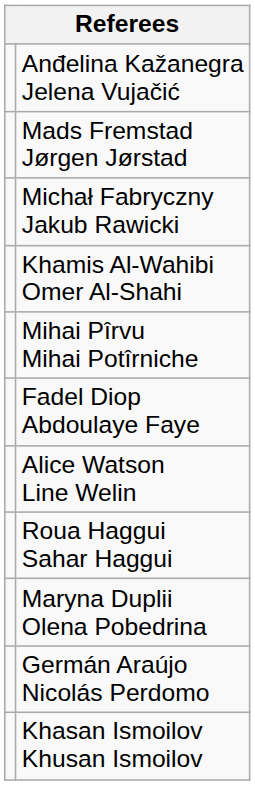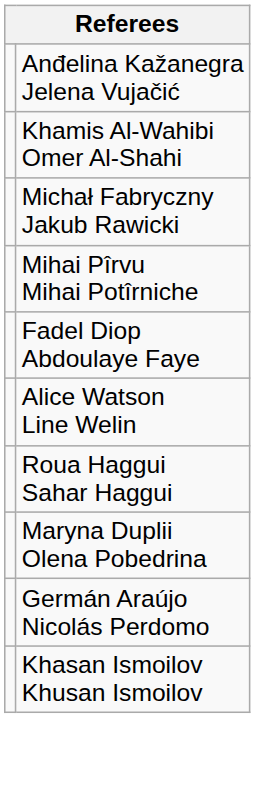- row: Mads Fremstad Jørgen Jørstad
rows swapped: Khamis Al-Wahibi Omer Al-Shahi <-> Michał Fabryczny Jakub Rawicki
